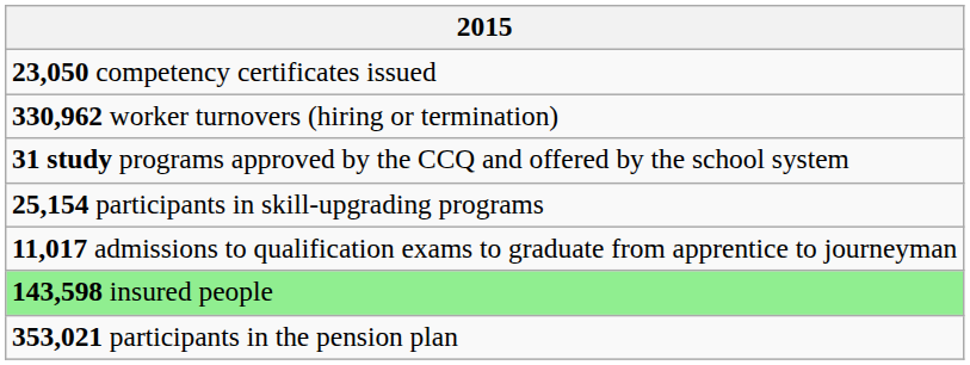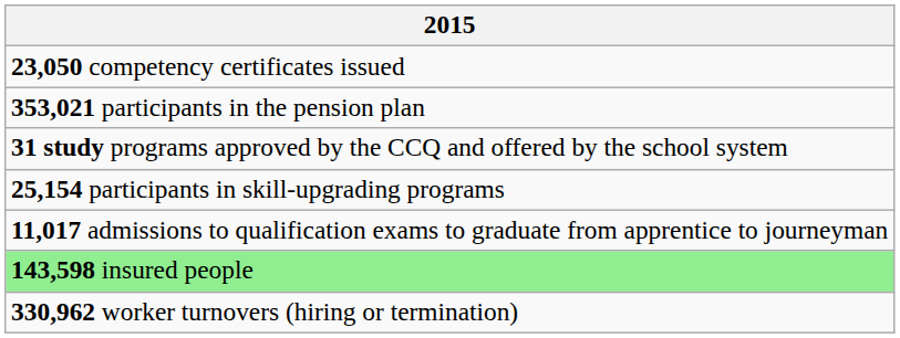row 3 | column 1: 330,962 worker turnovers (hiring or termination) -> 353,021 participants in the pension plan
row 8 | column 1: 353,021 participants in the pension plan -> 330,962 worker turnovers (hiring or termination)
